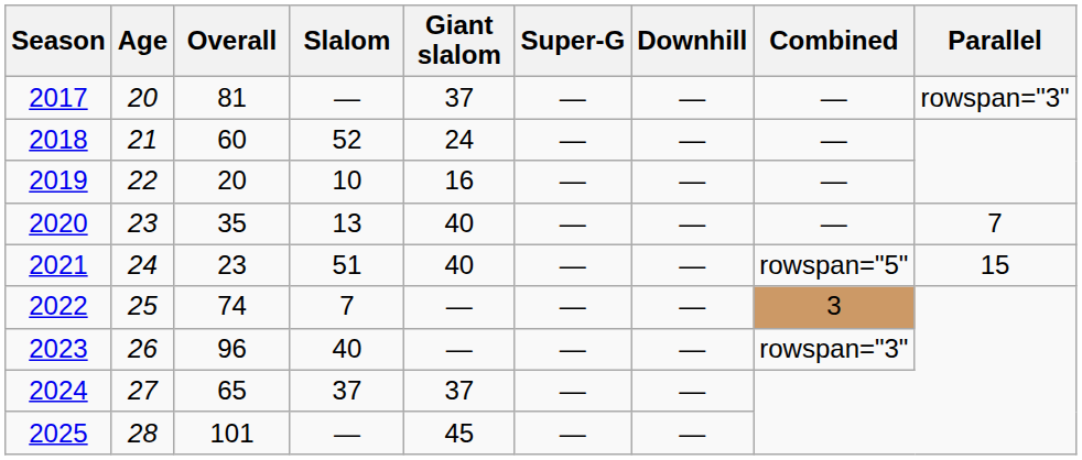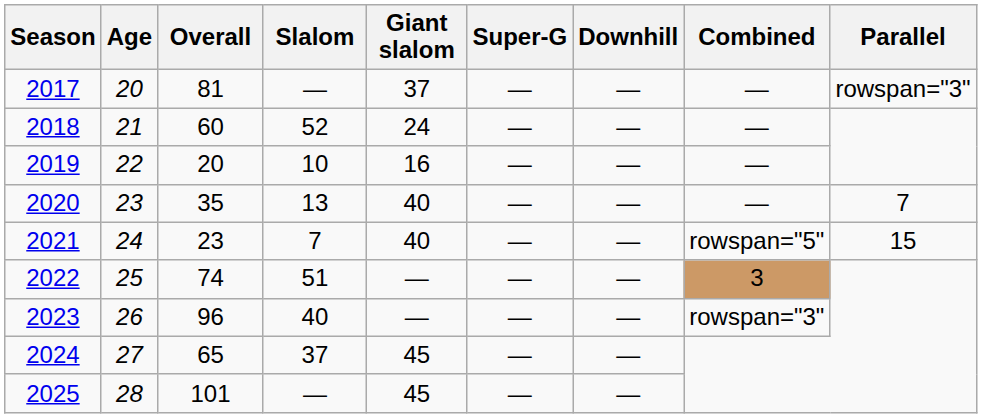2021 | Slalom: 51 -> 7
2022 | Slalom: 7 -> 51
2024 | Giant slalom: 37 -> 45
